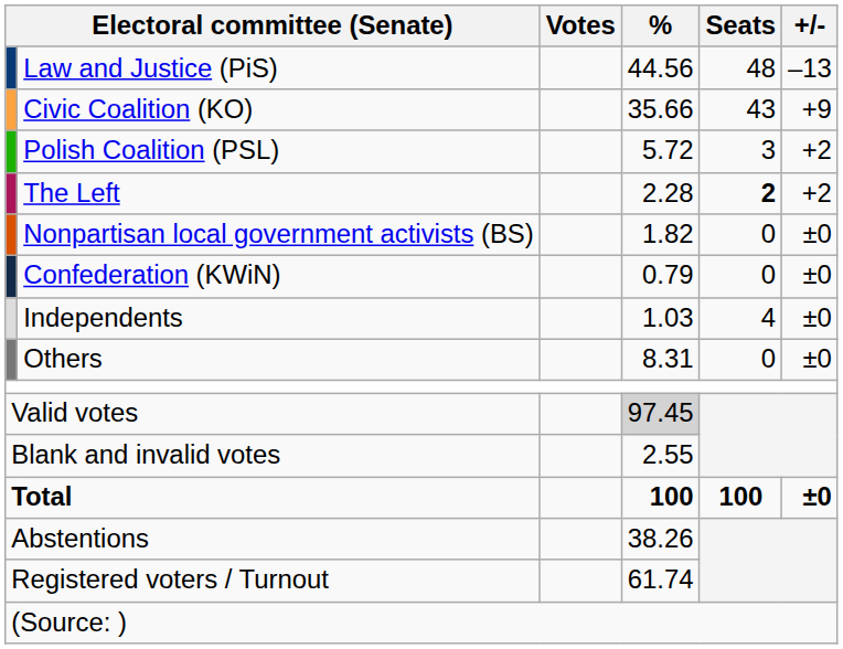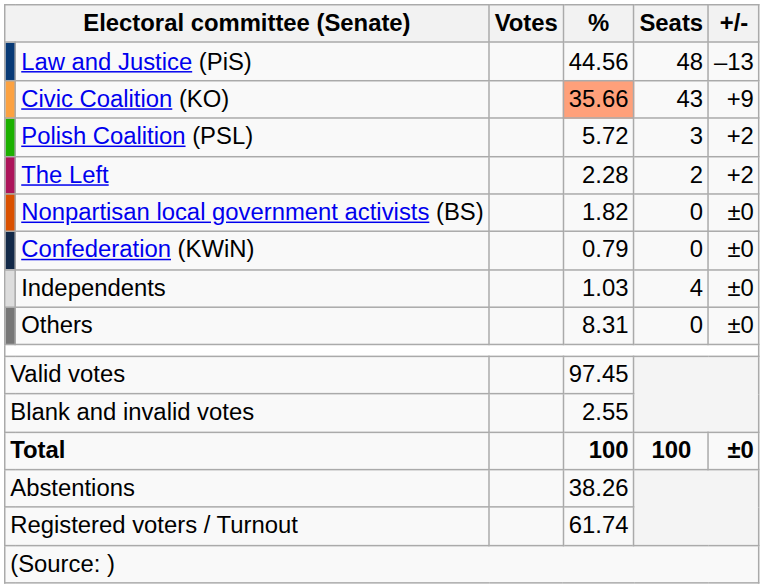Civic Coalition (KO) | %: no background -> lightsalmon background
The Left | Seats: bold -> normal
Valid votes | %: lightgrey background -> no background
